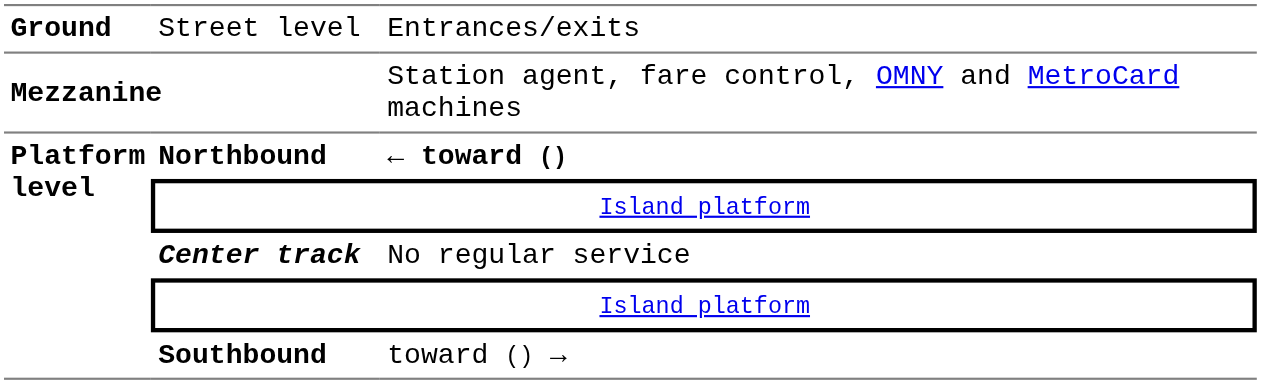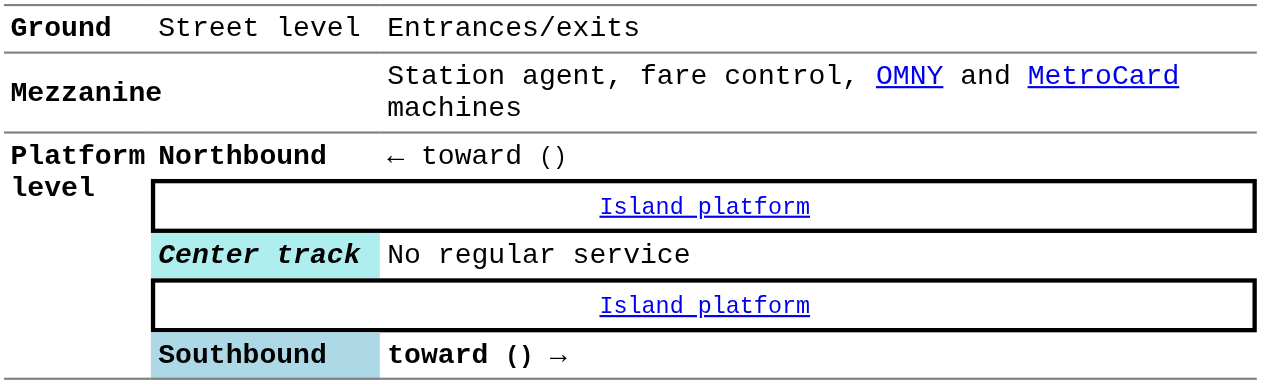Northbound | column 3: bold -> normal
Center track | column 2: no background -> paleturquoise background
Southbound | column 2: no background -> lightblue background
Southbound | column 3: normal -> bold
